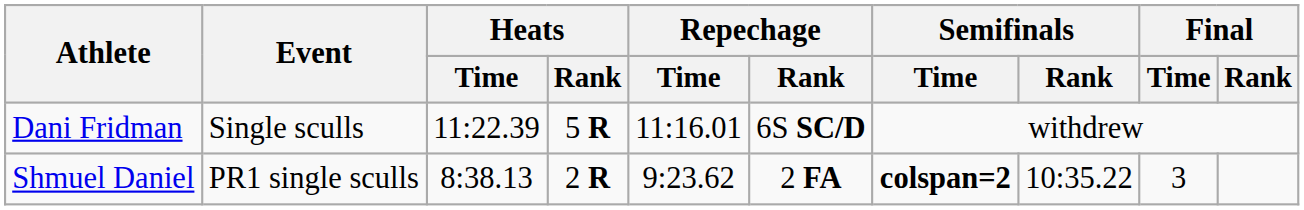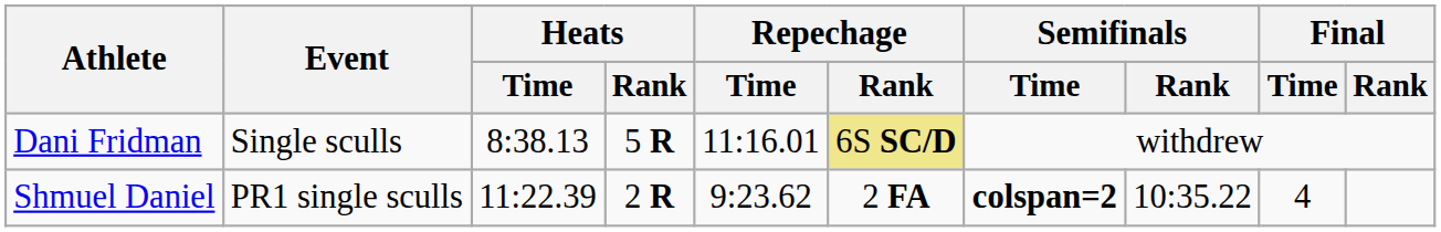Dani Fridman | Heats / Time: 11:22.39 -> 8:38.13
Dani Fridman | Repechage / Rank: no background -> khaki background
Shmuel Daniel | Heats / Time: 8:38.13 -> 11:22.39
Shmuel Daniel | Final / Time: 3 -> 4
